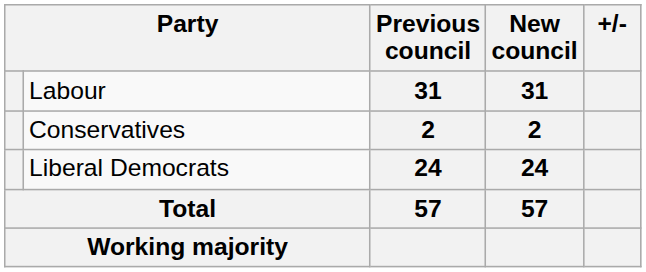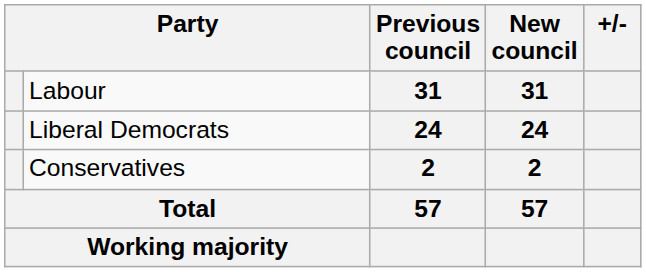rows swapped: Liberal Democrats <-> Conservatives
